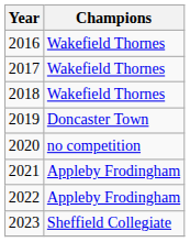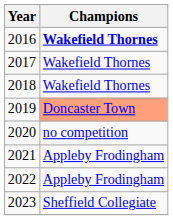2016 | Champions: normal -> bold
2019 | Champions: no background -> lightsalmon background
